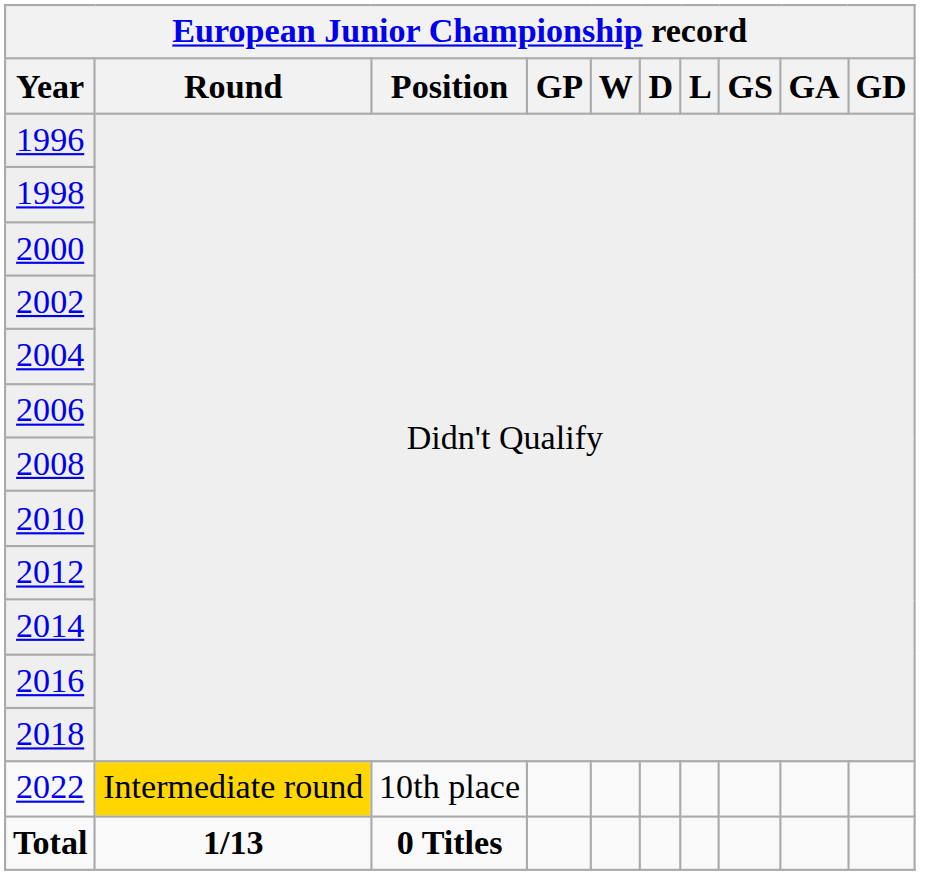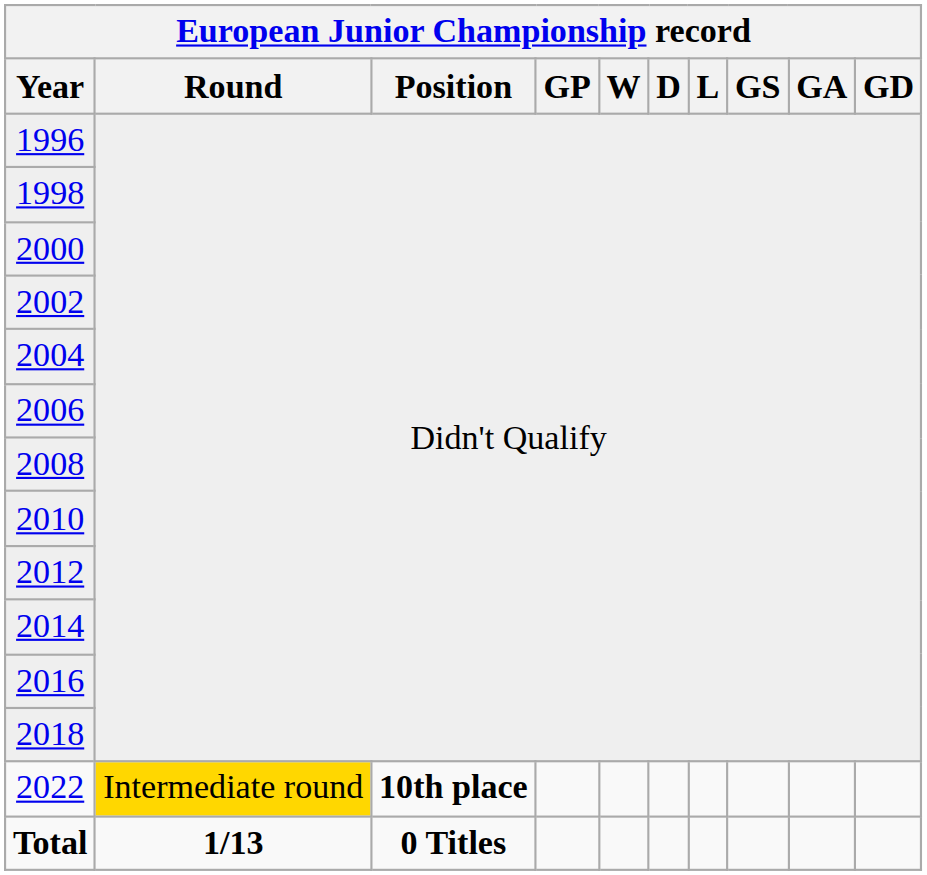2022 | European Junior Championship record / Position: normal -> bold
